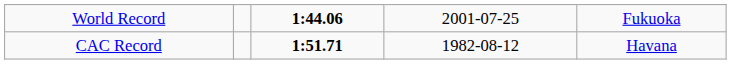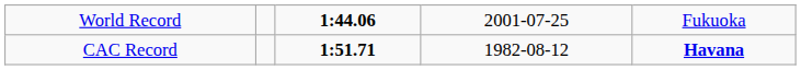CAC Record | column 5: normal -> bold
